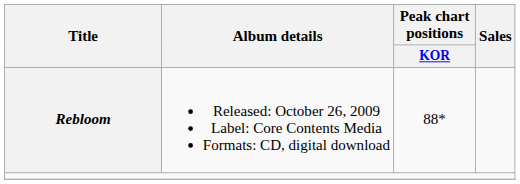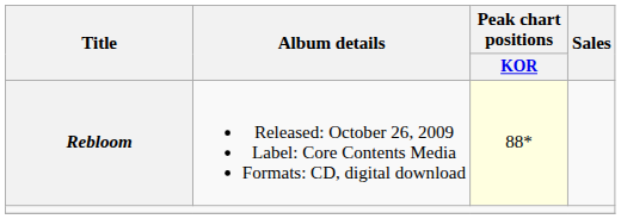Rebloom | Peak chart positions / KOR: no background -> lightyellow background
